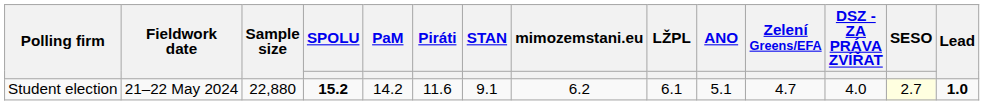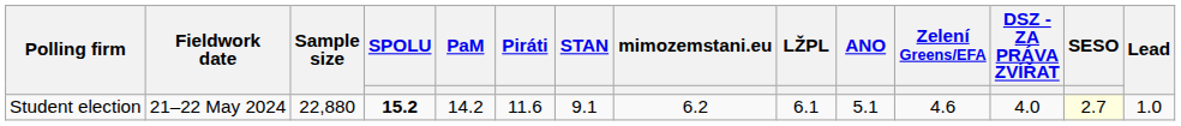Student election | Zelení Greens/EFA: 4.7 -> 4.6
Student election | Lead: bold -> normal
